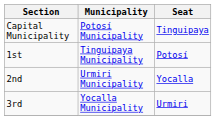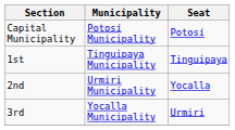Capital Municipality | Seat: Tinguipaya -> Potosí
1st | Seat: Potosí -> Tinguipaya
